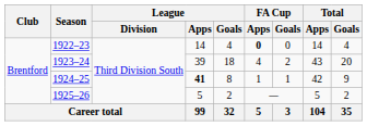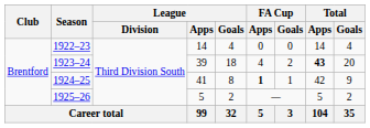1922–23 | FA Cup / Apps: bold -> normal
1923–24 | Total / Apps: normal -> bold
1924–25 | League / Apps: bold -> normal
1924–25 | FA Cup / Apps: normal -> bold
